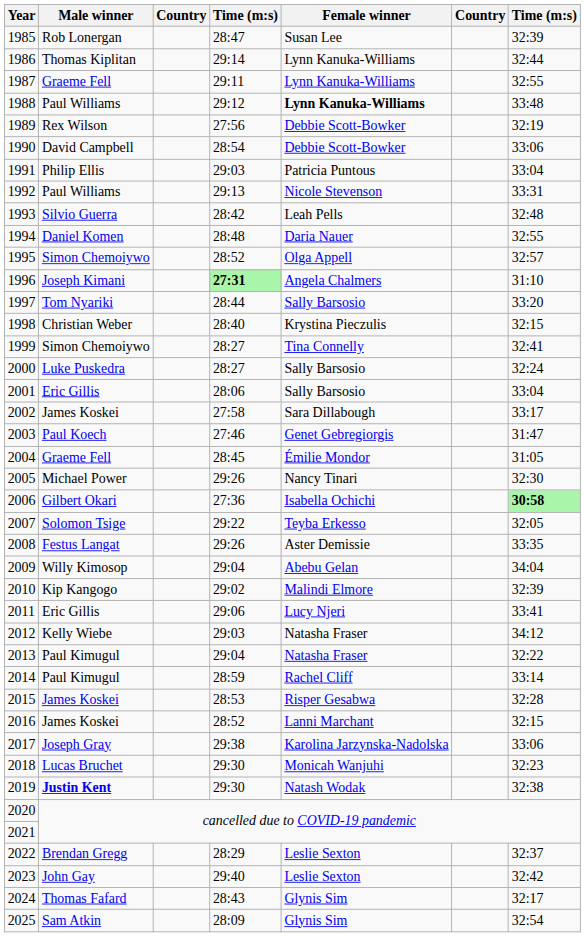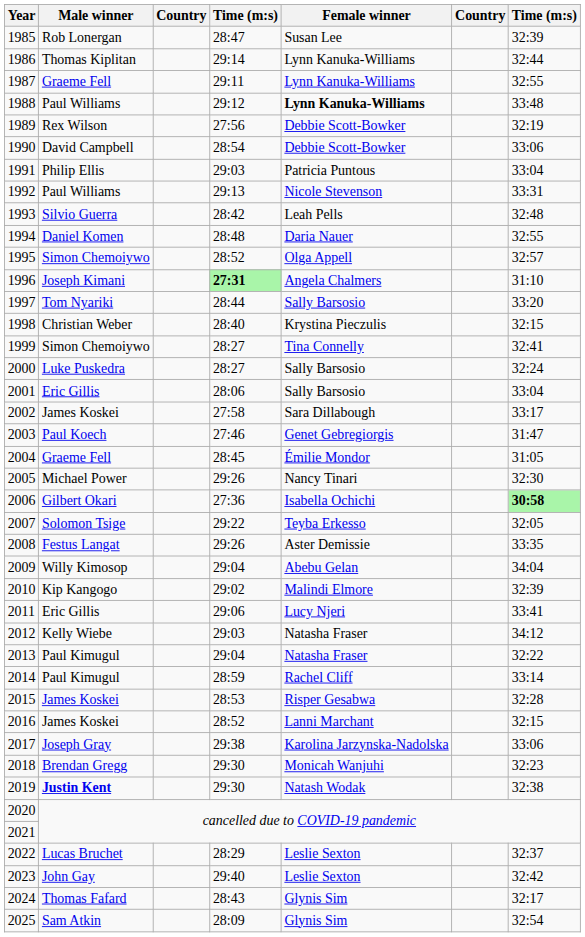2018 | Male winner: Lucas Bruchet -> Brendan Gregg
2022 | Male winner: Brendan Gregg -> Lucas Bruchet
